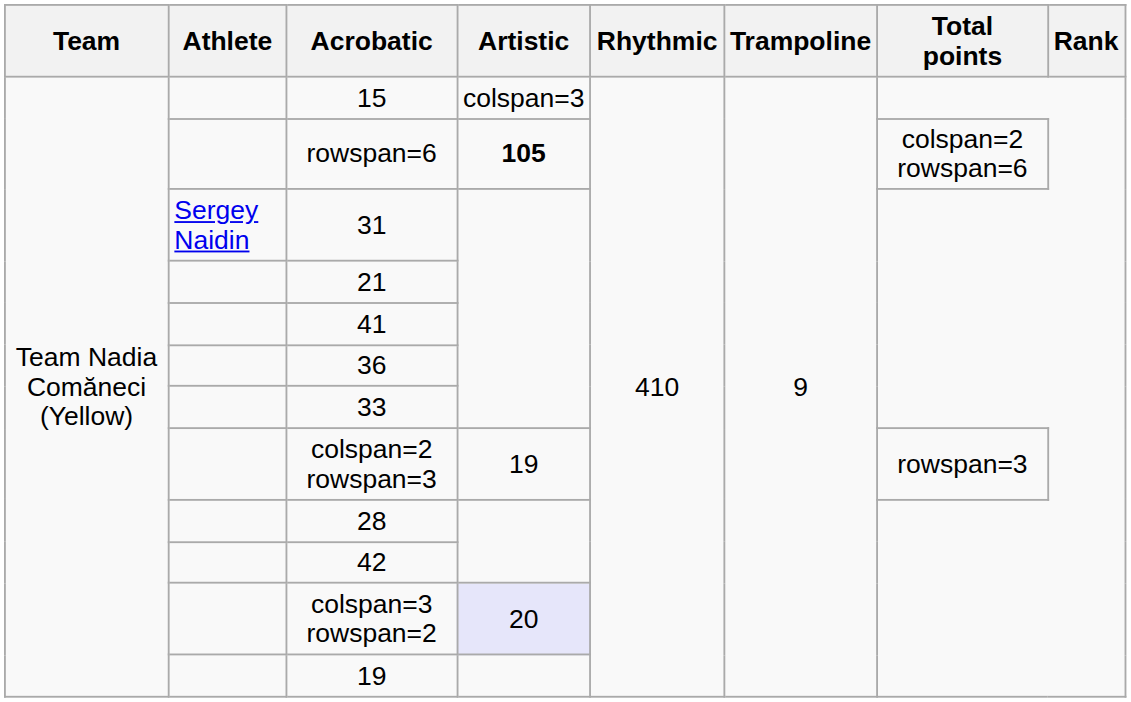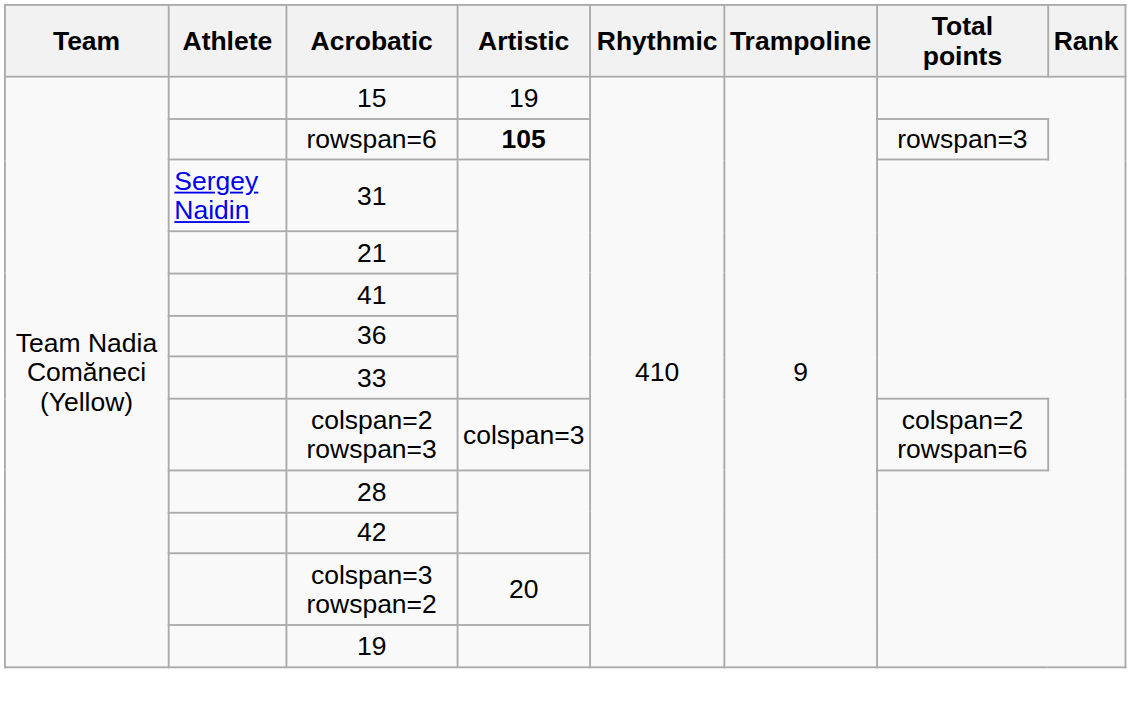15 | Artistic: colspan=3 -> 19
rowspan=6 | Total points: colspan=2 rowspan=6 -> rowspan=3
colspan=2 rowspan=3 | Artistic: 19 -> colspan=3
colspan=2 rowspan=3 | Total points: rowspan=3 -> colspan=2 rowspan=6
colspan=3 rowspan=2 | Artistic: lavender background -> no background
